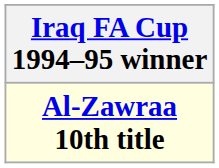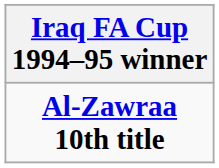row 2 | column 1: lightyellow background -> no background
